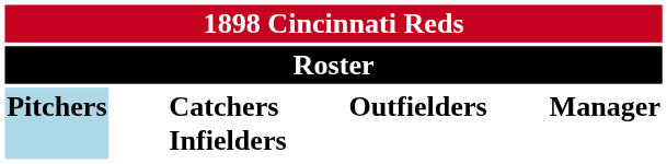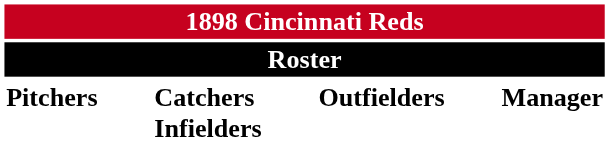Pitchers | column 1: lightblue background -> no background
